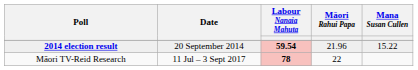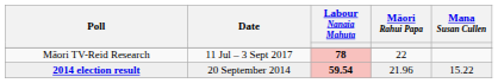rows swapped: 2014 election result <-> Māori TV-Reid Research
